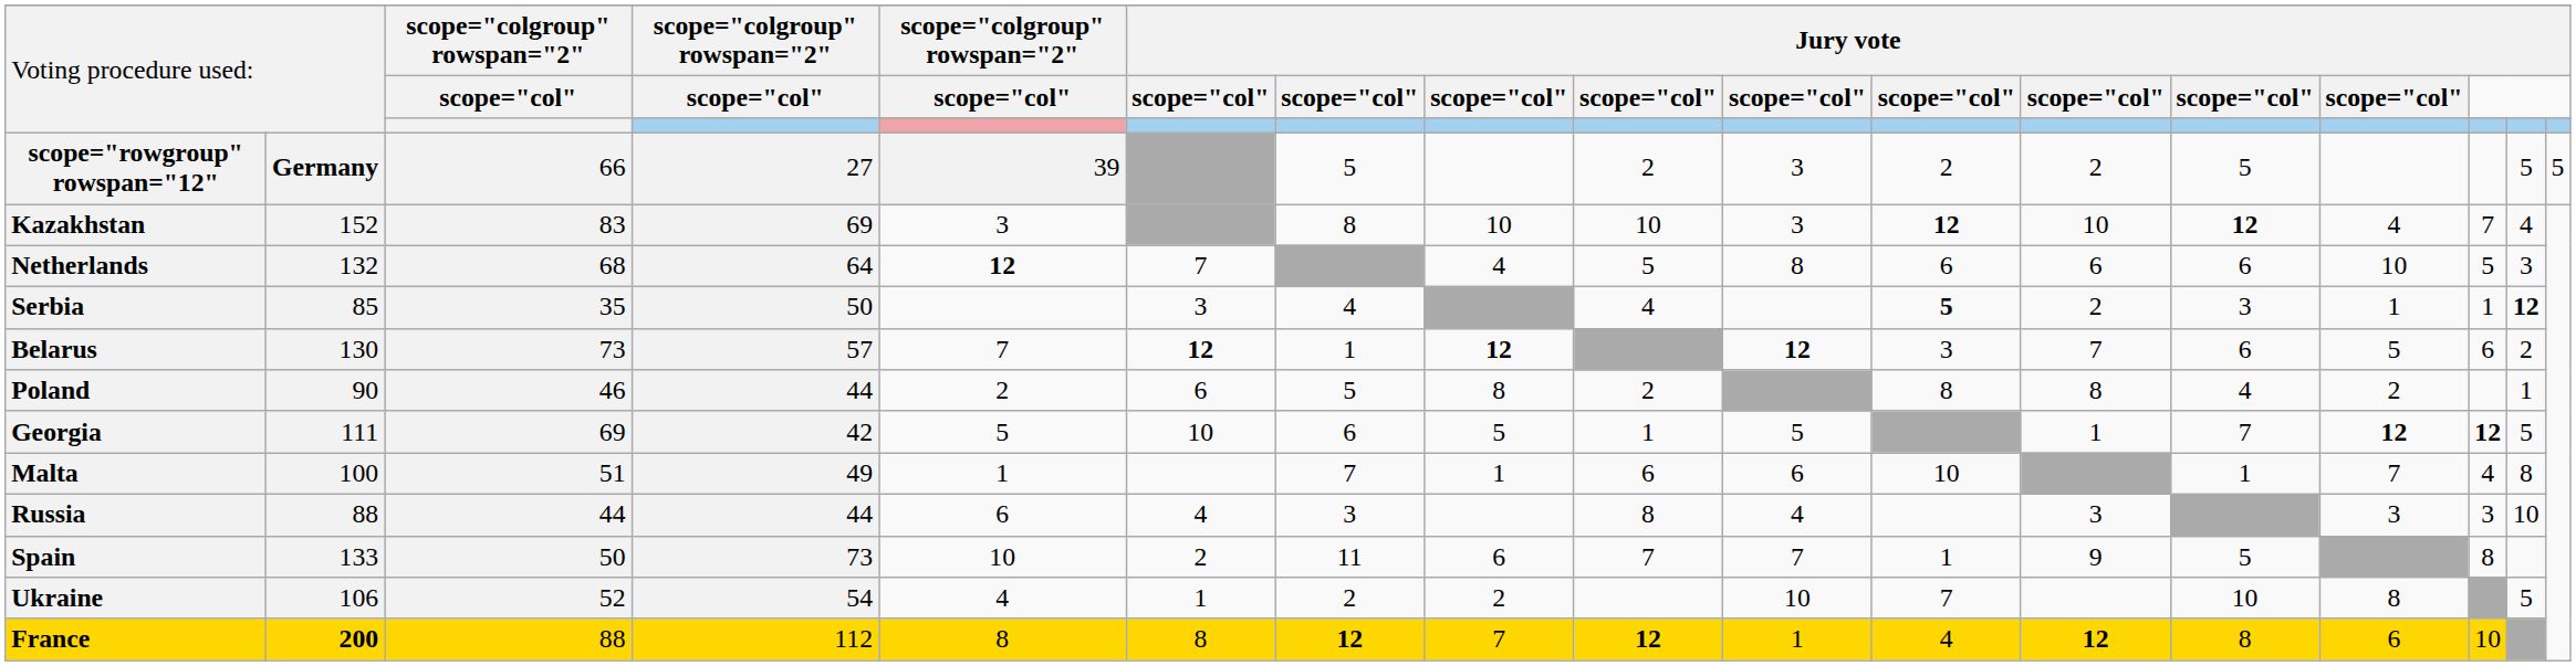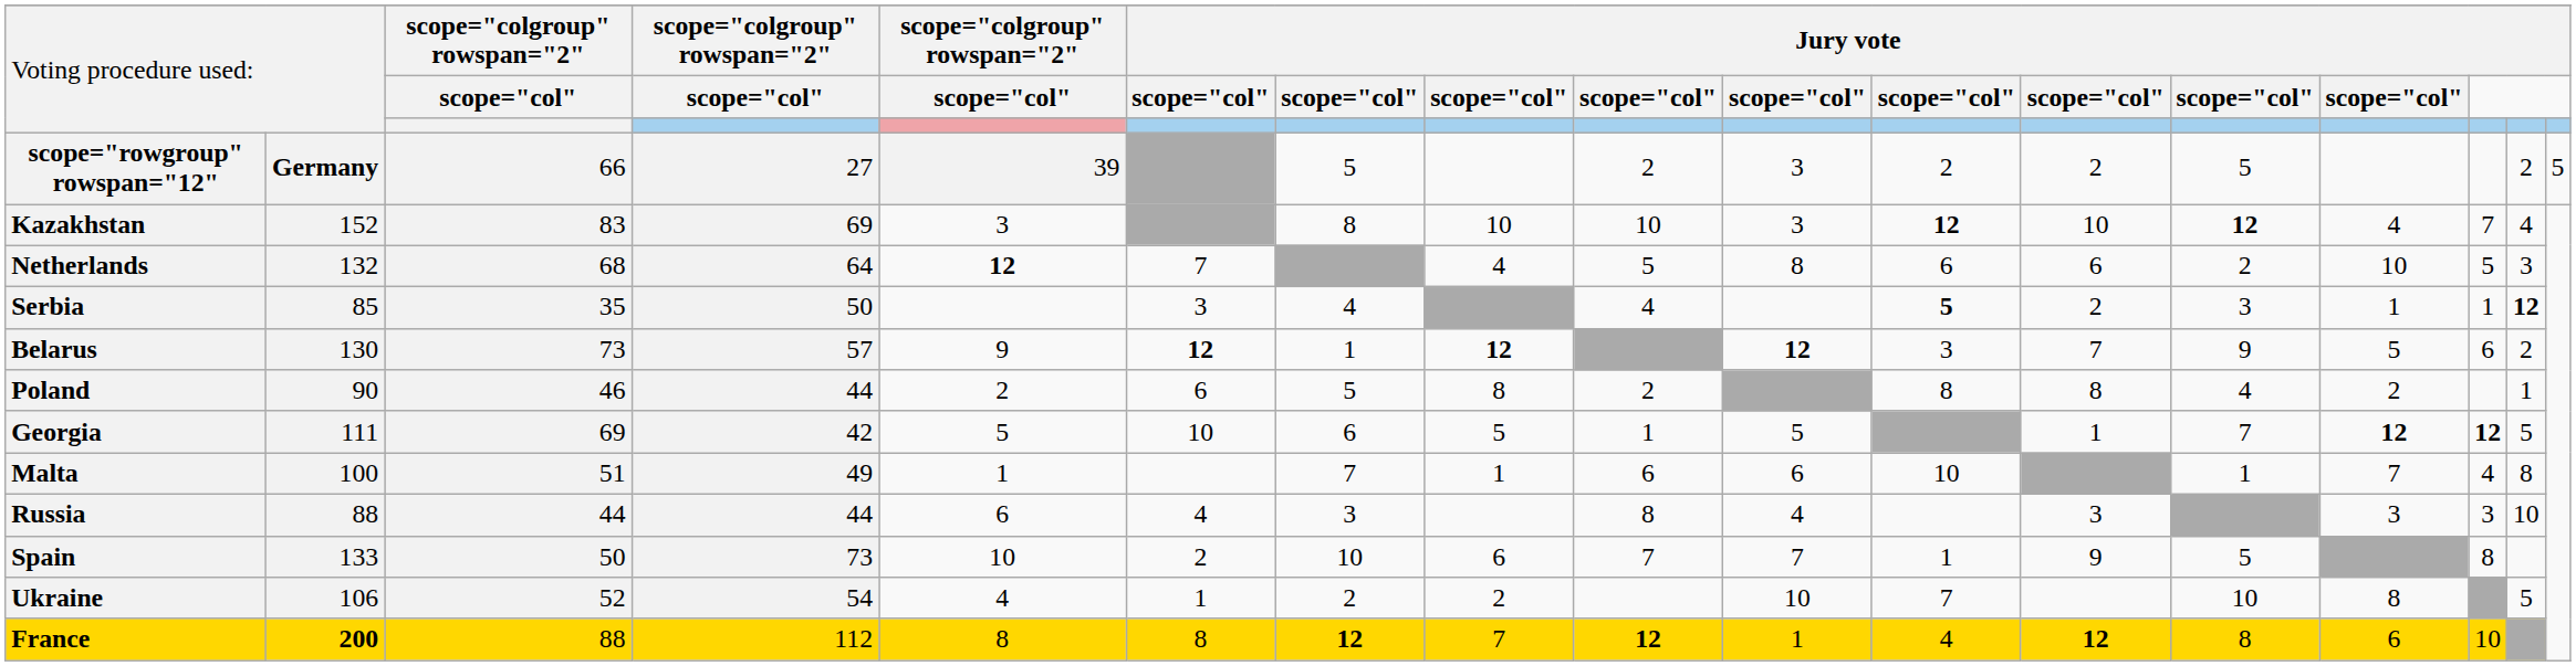scope="rowgroup" rowspan="12" | column 16: 5 -> 2
Netherlands | column 13: 6 -> 2
Belarus | column 5: 7 -> 9
Belarus | column 13: 6 -> 9
Spain | column 7: 11 -> 10
